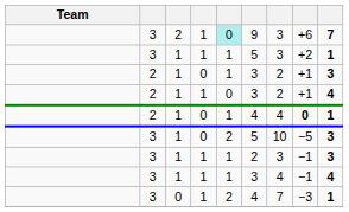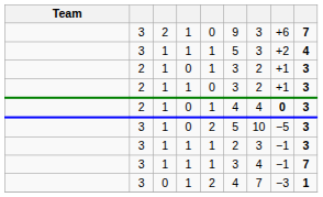row 2 | column 5: paleturquoise background -> no background
row 3 | column 9: 1 -> 4
row 5 | column 9: 4 -> 3
row 6 | column 9: 1 -> 3
row 9 | column 9: 4 -> 7
